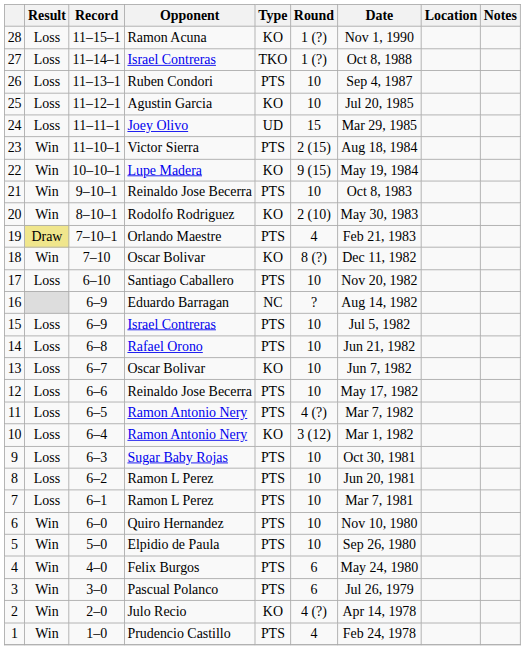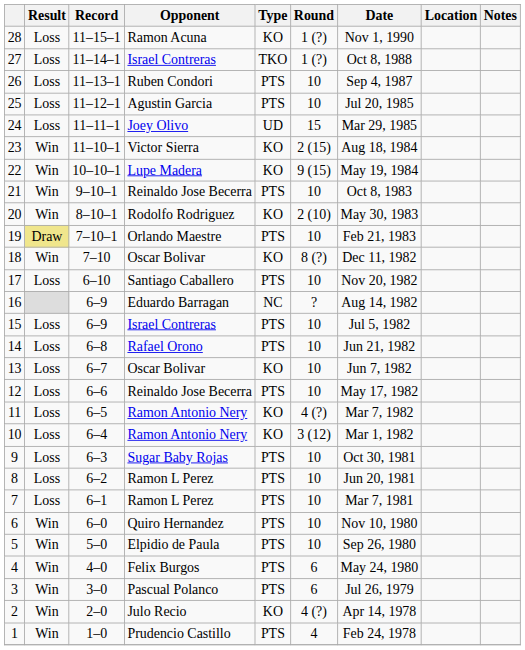25 | Type: KO -> PTS
23 | Type: PTS -> KO
19 | Round: 4 -> 10
11 | Type: PTS -> KO
